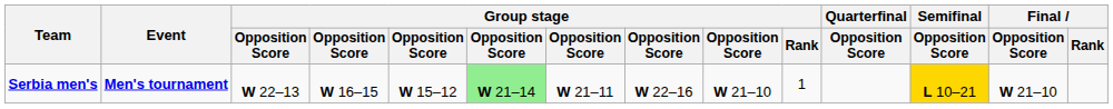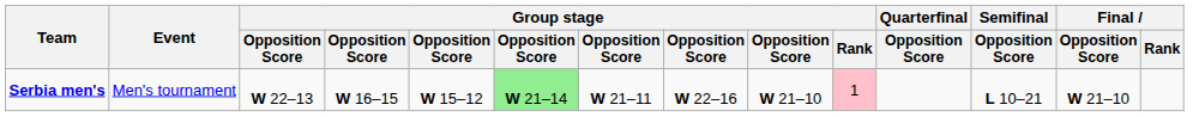Serbia men's | Event: bold -> normal
Serbia men's | Group stage / Rank: no background -> pink background
Serbia men's | Semifinal / Opposition Score: gold background -> no background
